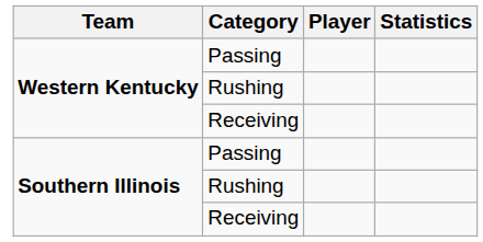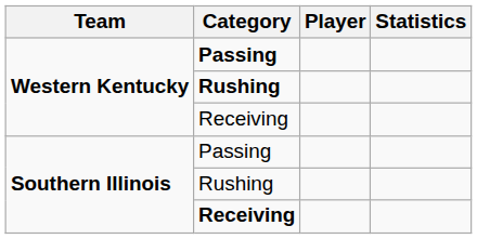Western Kentucky / Passing | Category: normal -> bold
Western Kentucky / Rushing | Category: normal -> bold
Southern Illinois / Receiving | Category: normal -> bold
